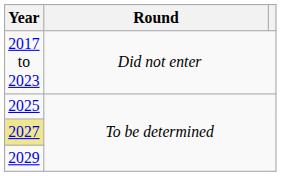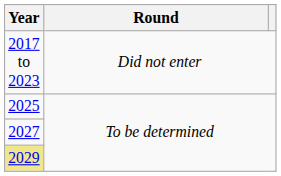2027 | Year: khaki background -> no background
2029 | Year: no background -> khaki background
